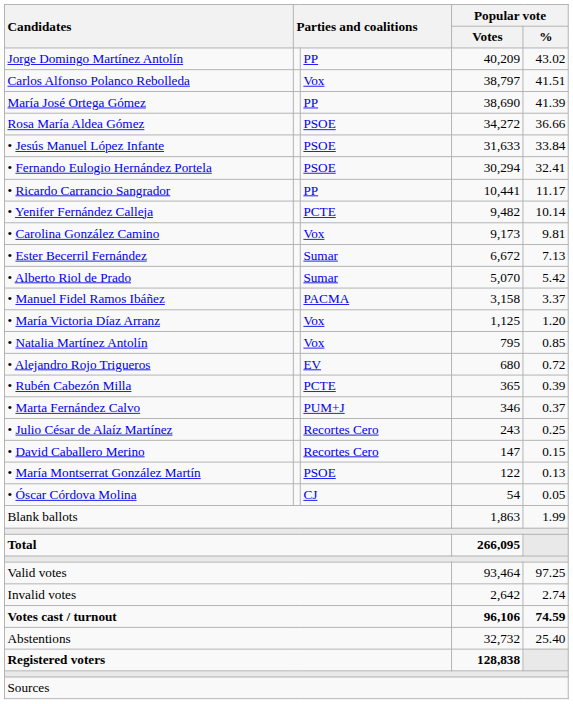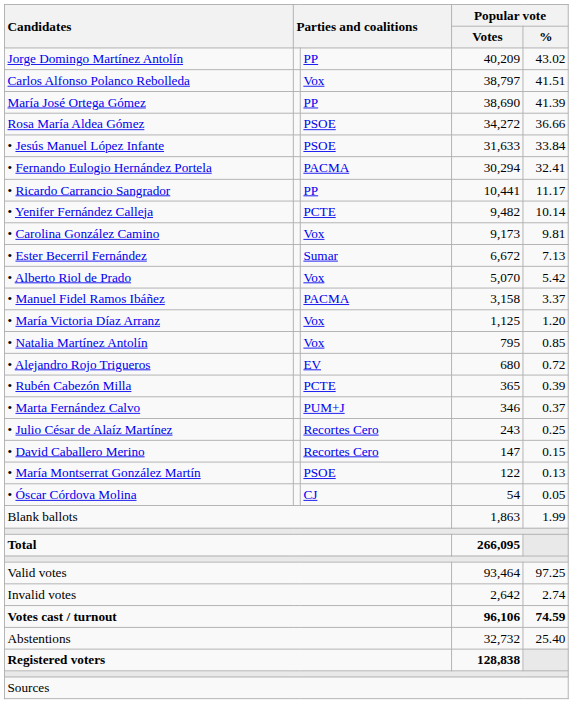• Fernando Eulogio Hernández Portela | column 3: PSOE -> PACMA
• Alberto Riol de Prado | column 3: Sumar -> Vox
